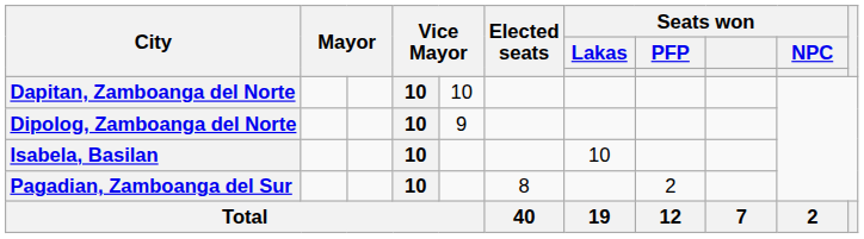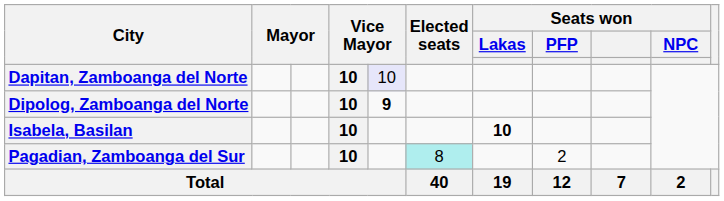Dapitan, Zamboanga del Norte | column 5: no background -> lavender background
Dipolog, Zamboanga del Norte | column 5: normal -> bold
Isabela, Basilan | Seats won / Lakas: normal -> bold
Pagadian, Zamboanga del Sur | Elected seats: no background -> paleturquoise background
